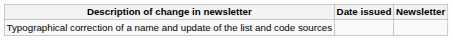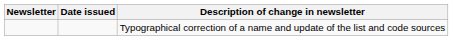columns swapped: Newsletter <-> Description of change in newsletter
